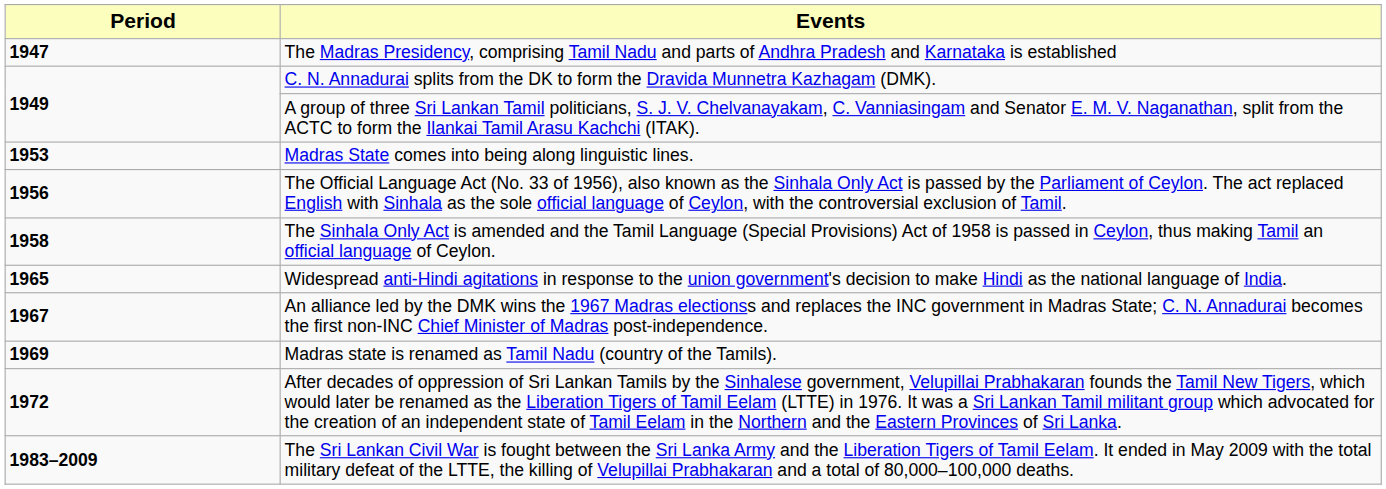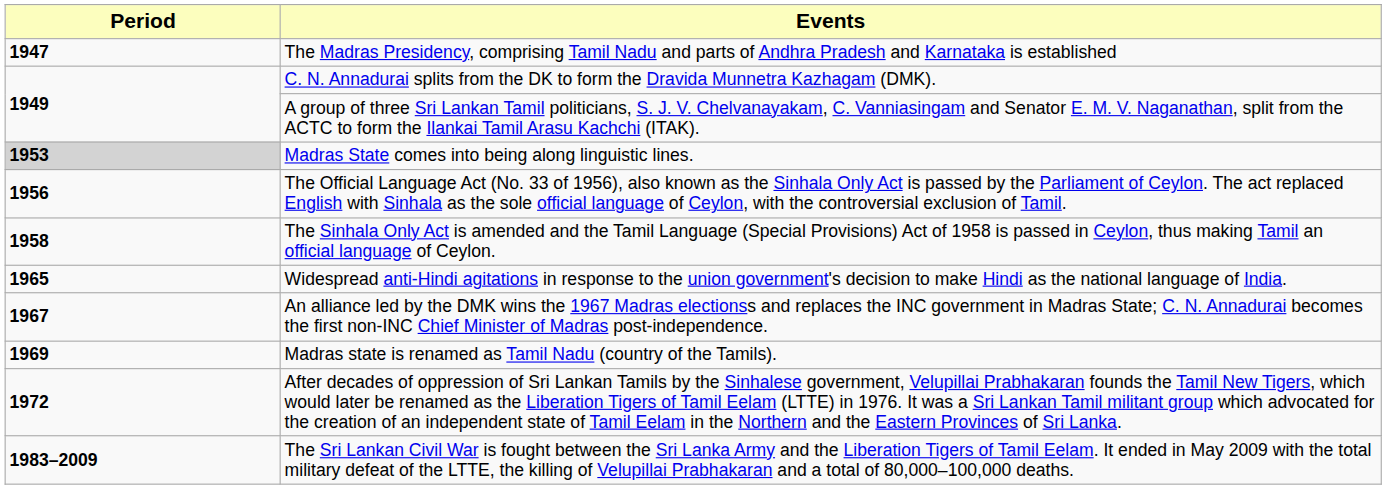Madras State comes into being along linguistic lines. | Period: no background -> lightgrey background
